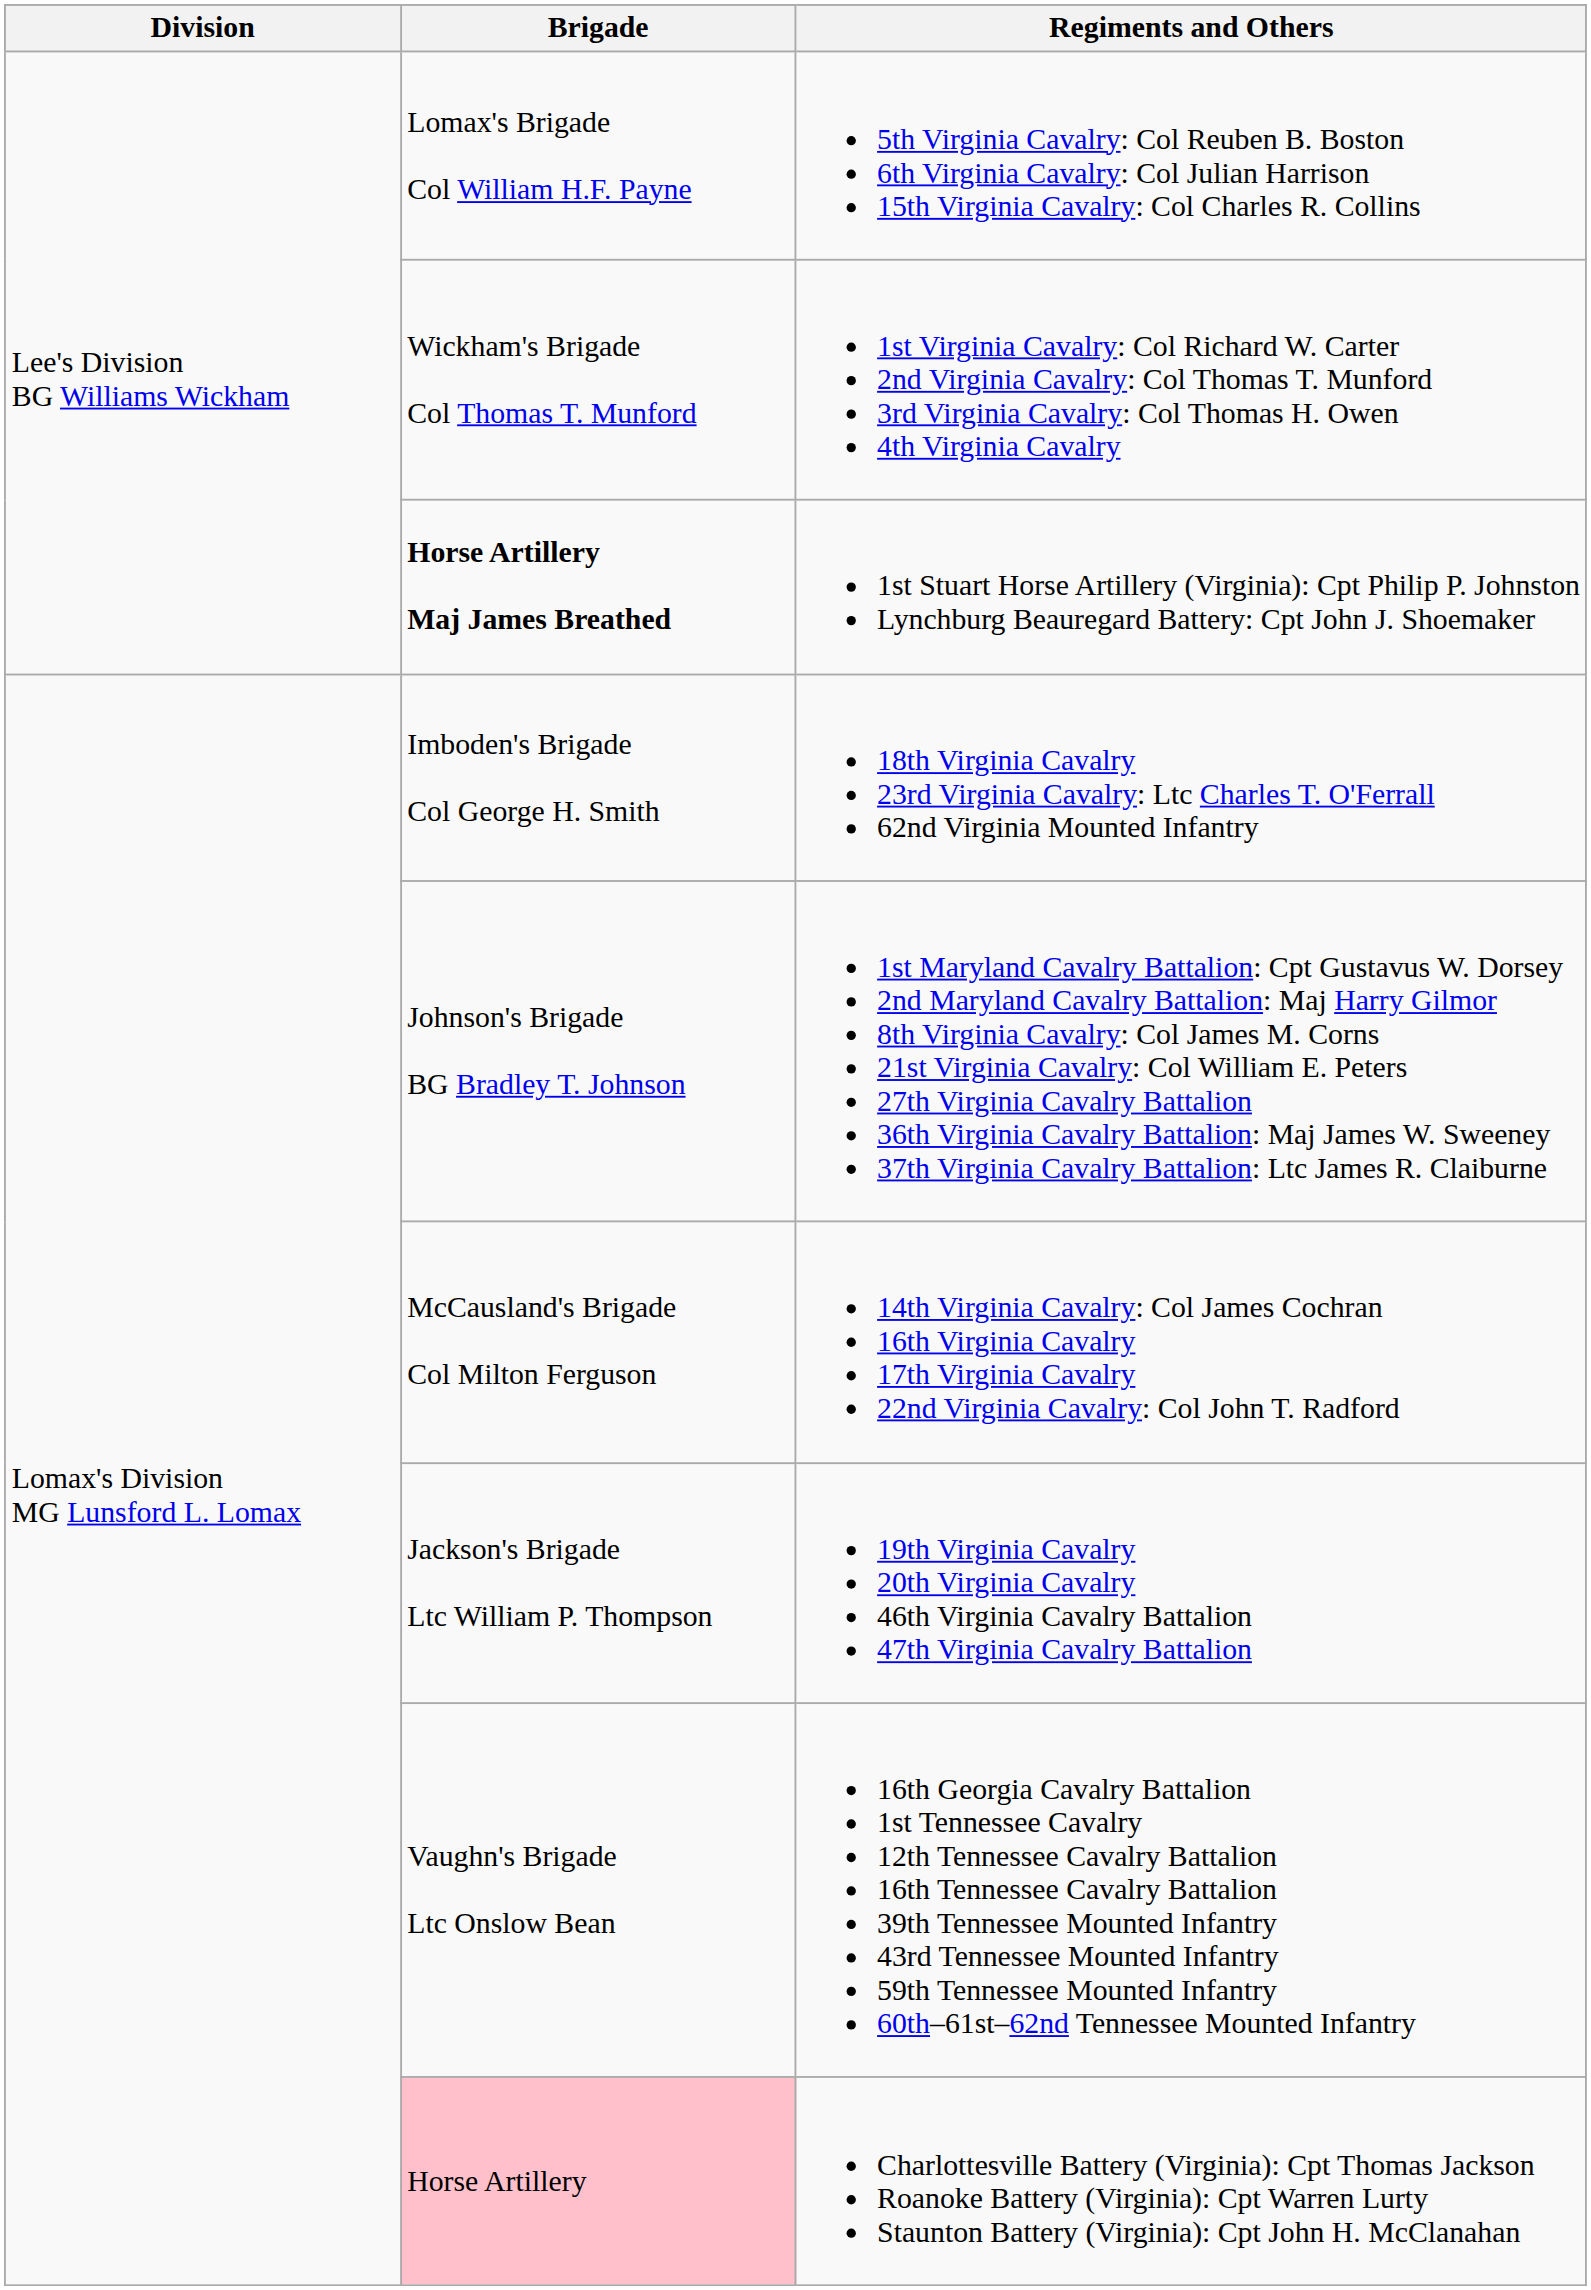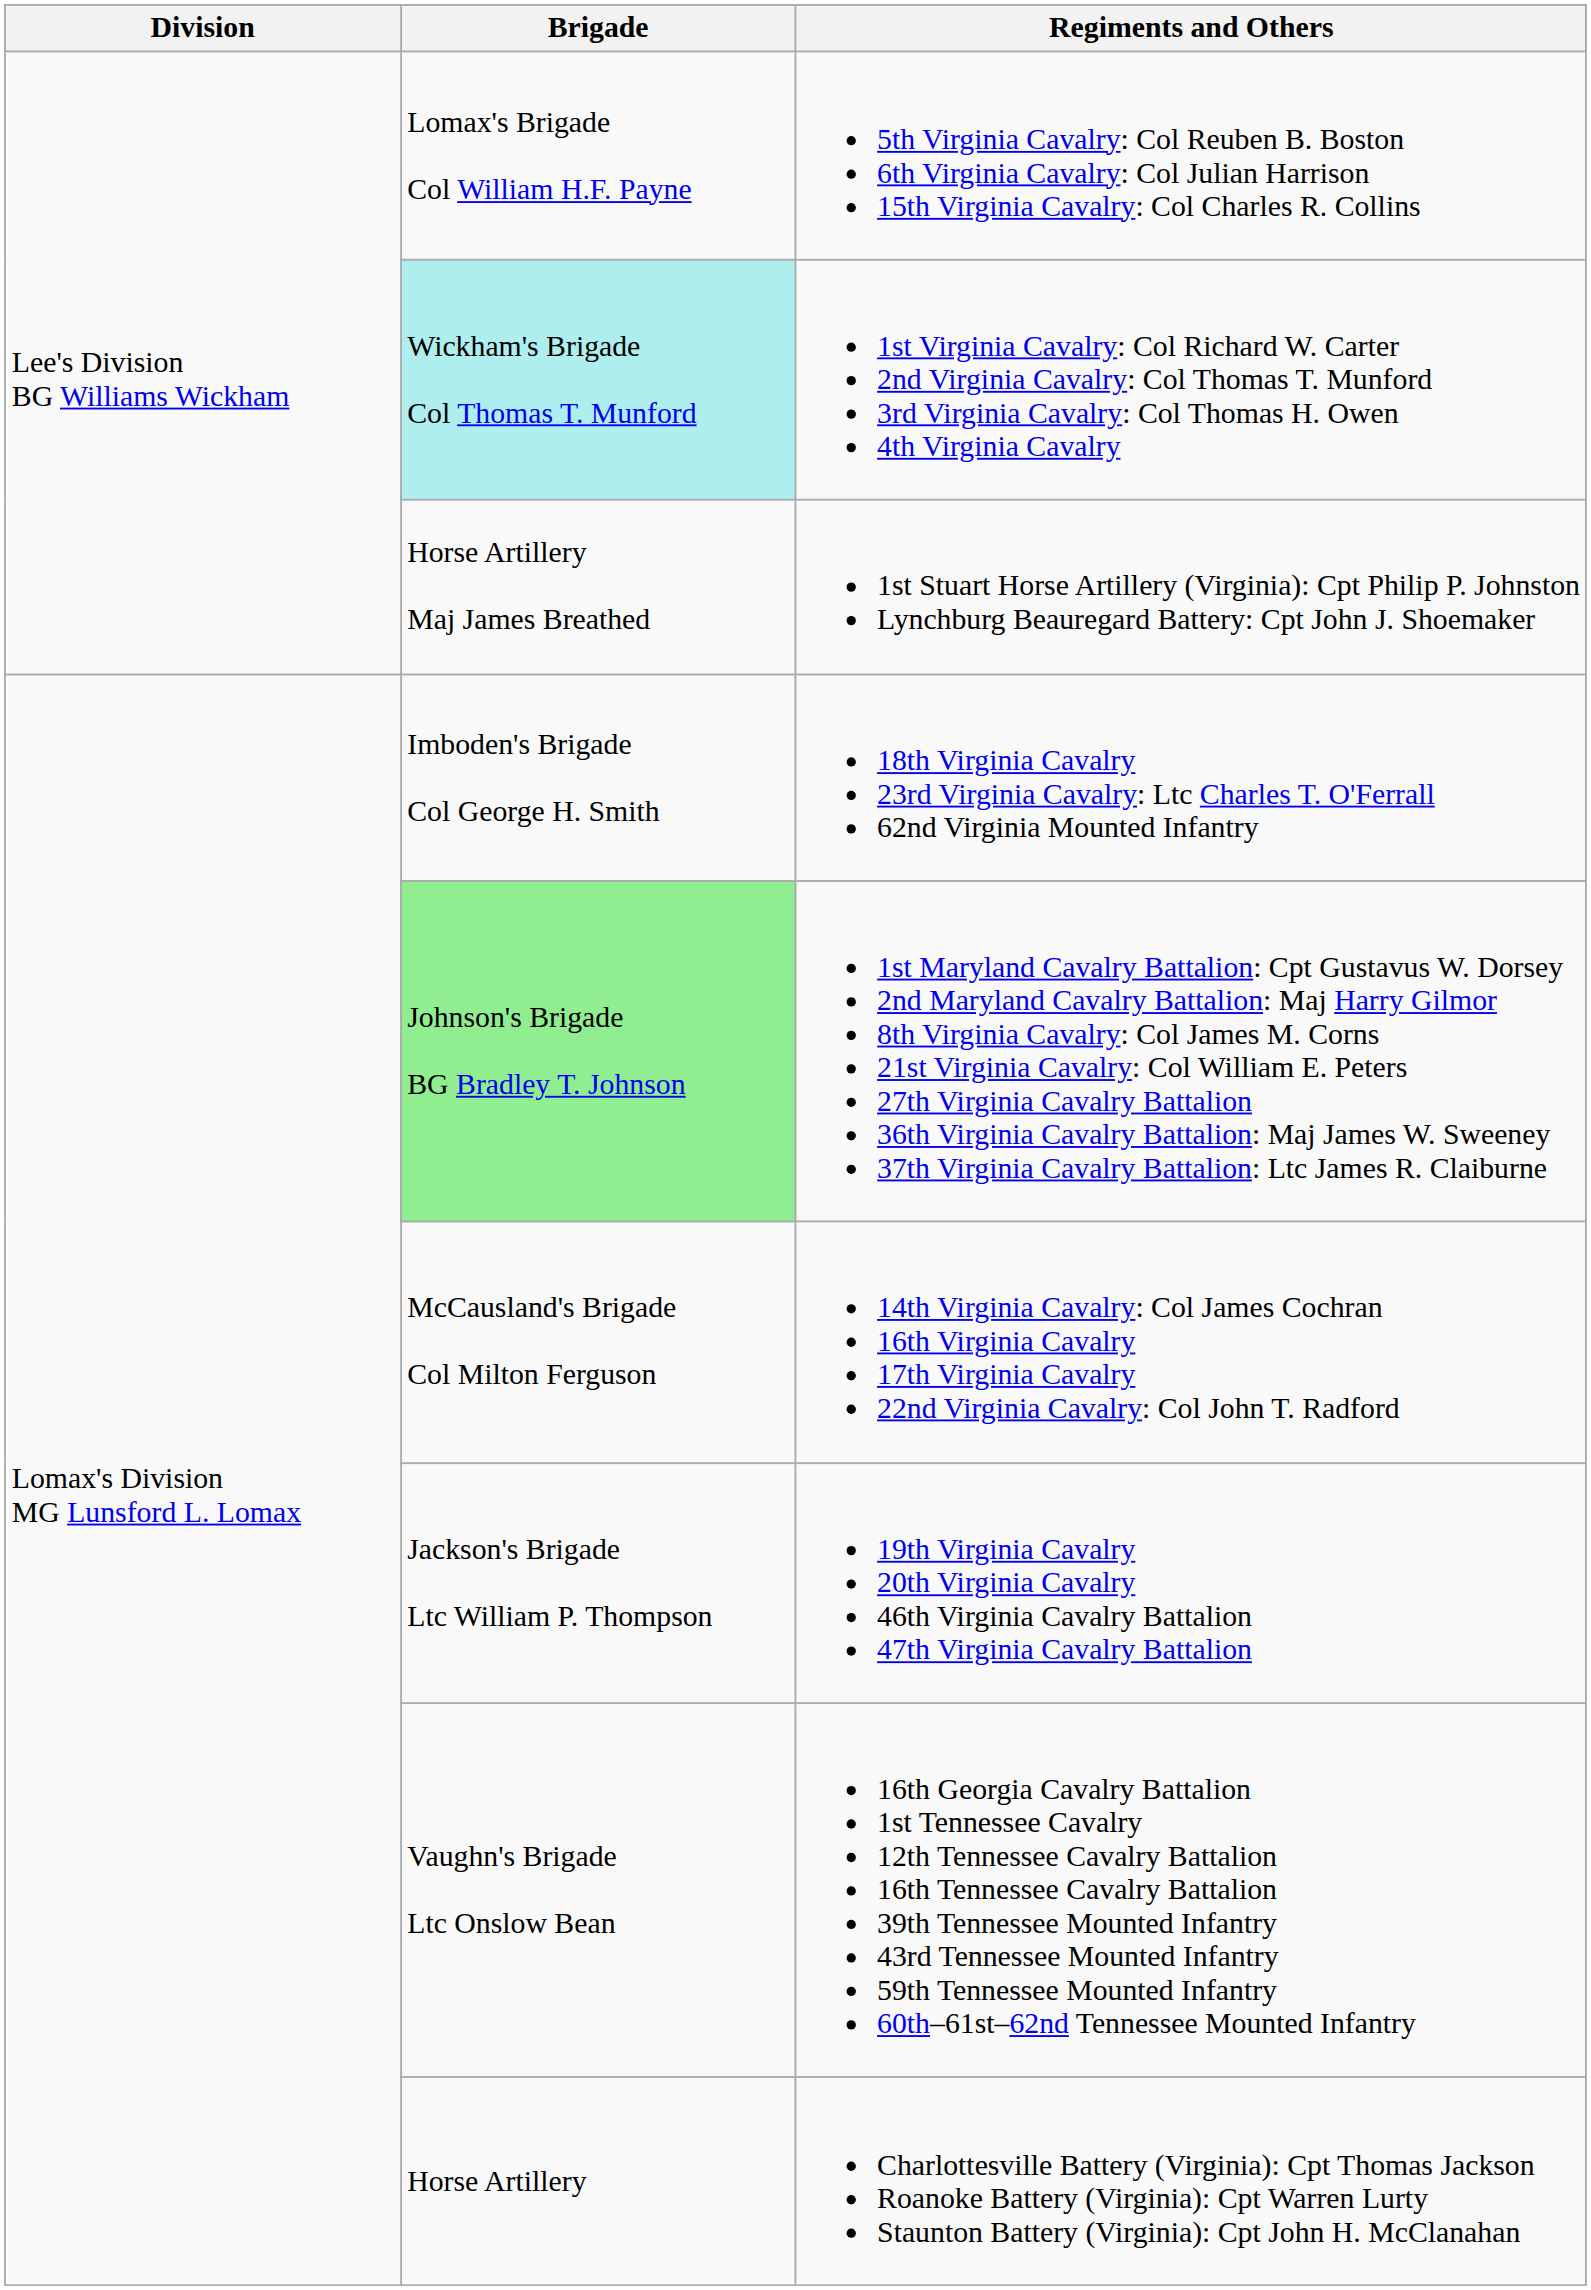Wickham's Brigade Col Thomas T. Munford | Brigade: no background -> paleturquoise background
Horse Artillery Maj James Breathed | Brigade: bold -> normal
Johnson's Brigade BG Bradley T. Johnson | Brigade: no background -> lightgreen background
Horse Artillery | Brigade: pink background -> no background
